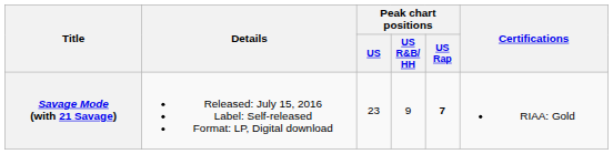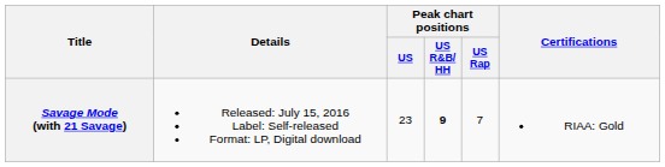Savage Mode (with 21 Savage) | Peak chart positions / US R&B/ HH: normal -> bold
Savage Mode (with 21 Savage) | Peak chart positions / US Rap: bold -> normal
